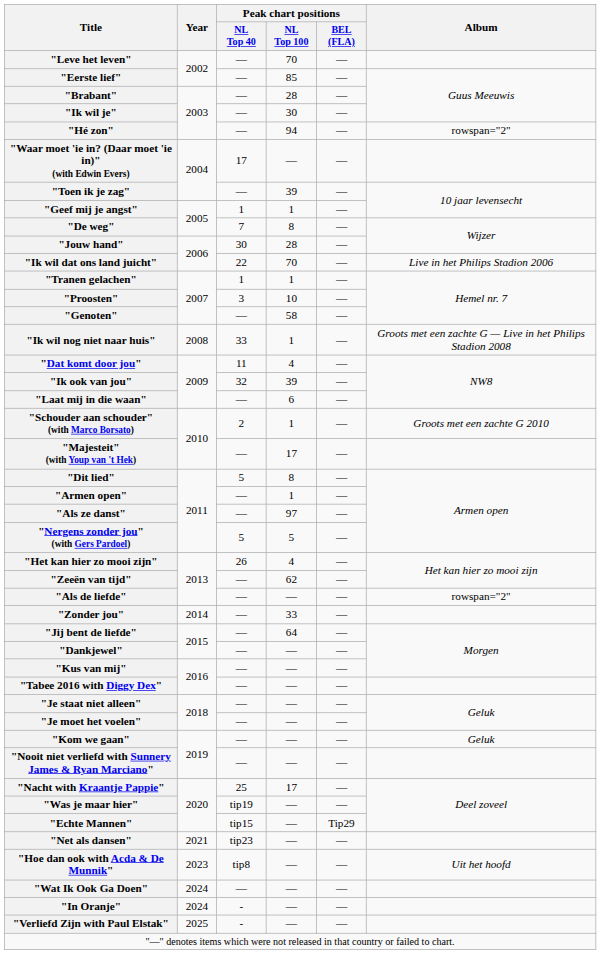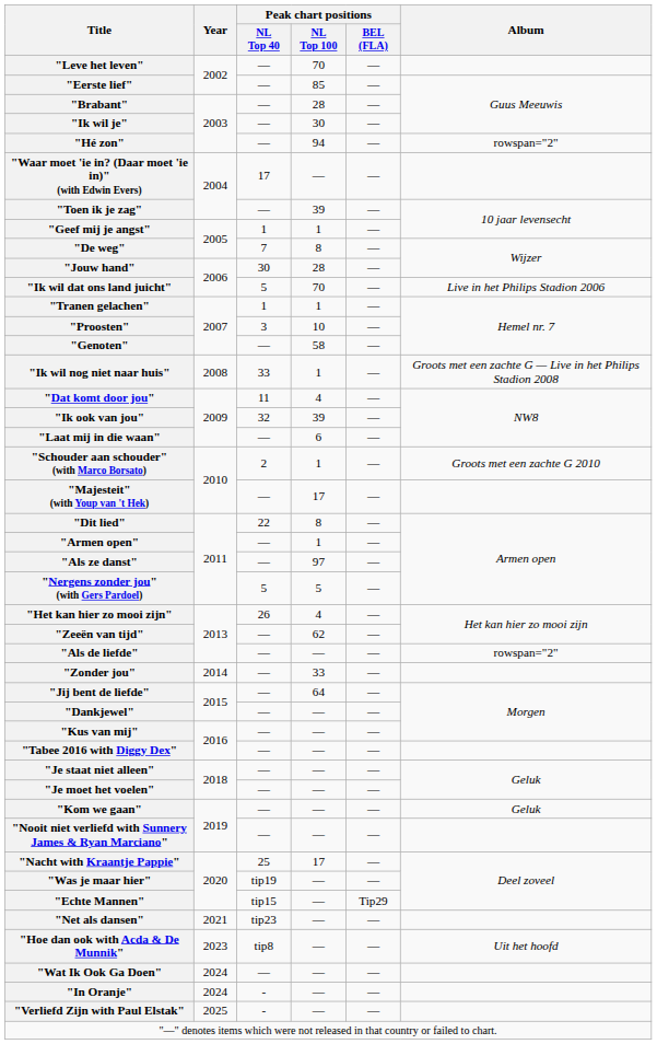"Ik wil dat ons land juicht" | Peak chart positions / NL Top 40: 22 -> 5
"Dit lied" | Peak chart positions / NL Top 40: 5 -> 22
